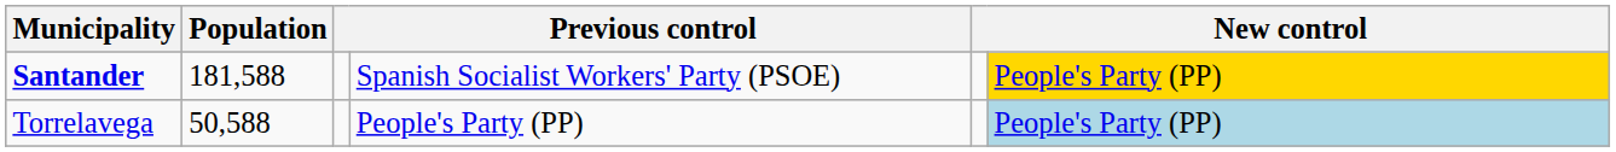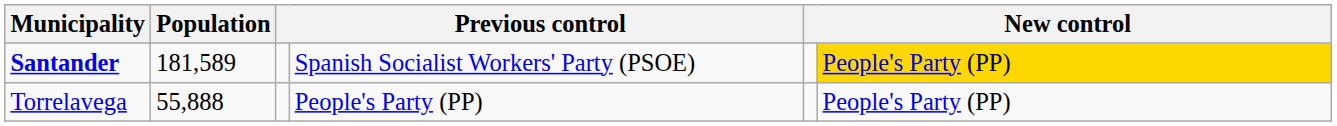Santander | Population: 181,588 -> 181,589
Torrelavega | Population: 50,588 -> 55,888
Torrelavega | column 6: lightblue background -> no background
